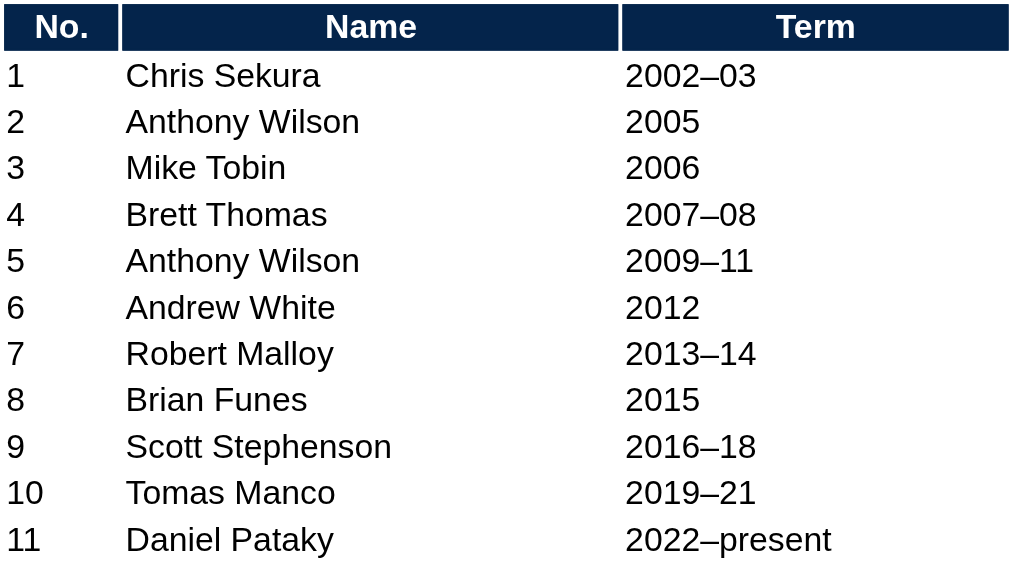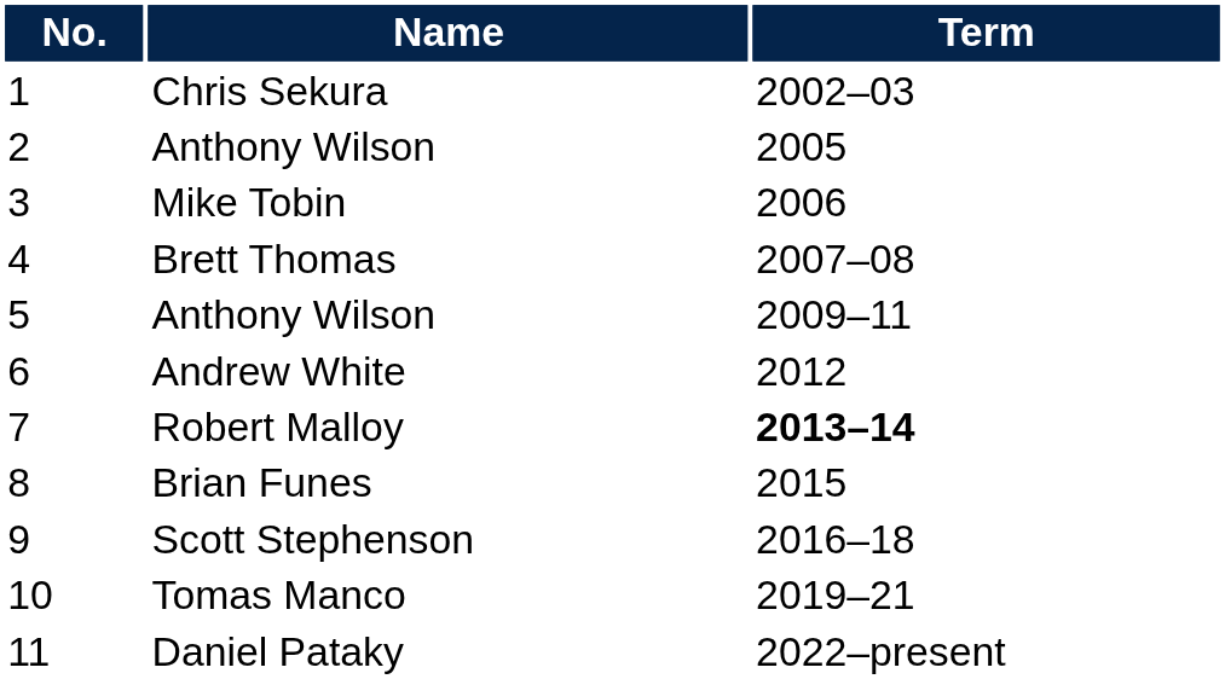Robert Malloy | Term: normal -> bold
